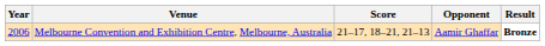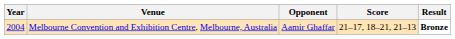columns swapped: Opponent <-> Score
row 2 | Year: 2006 -> 2004
